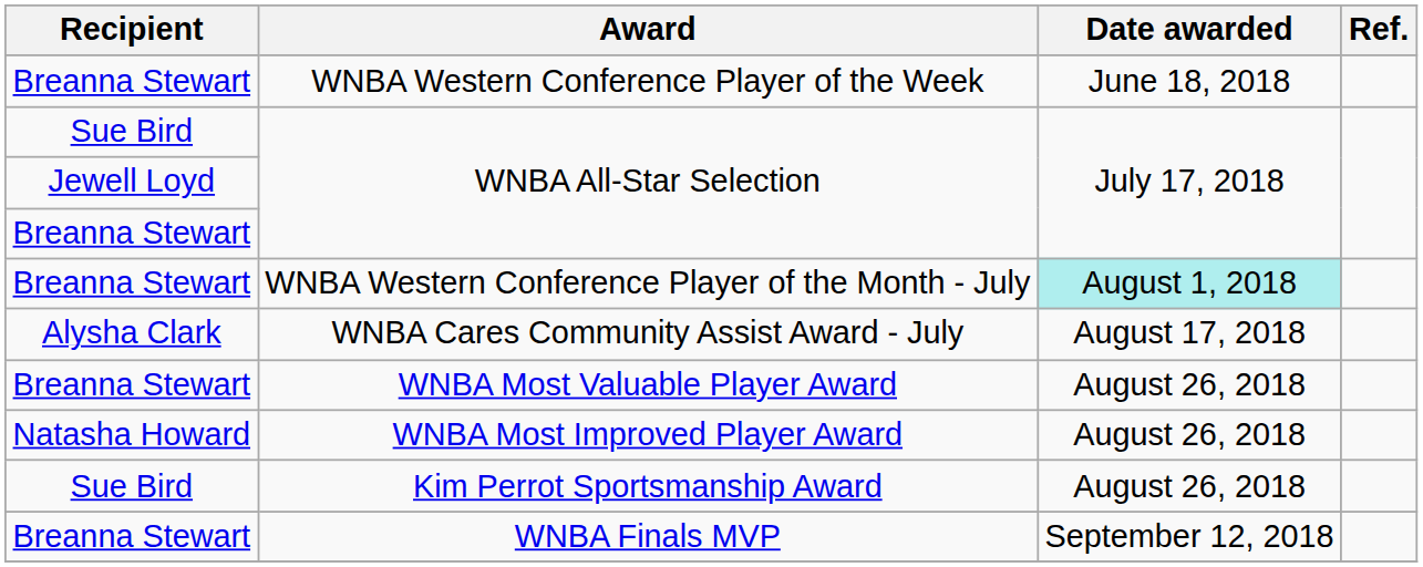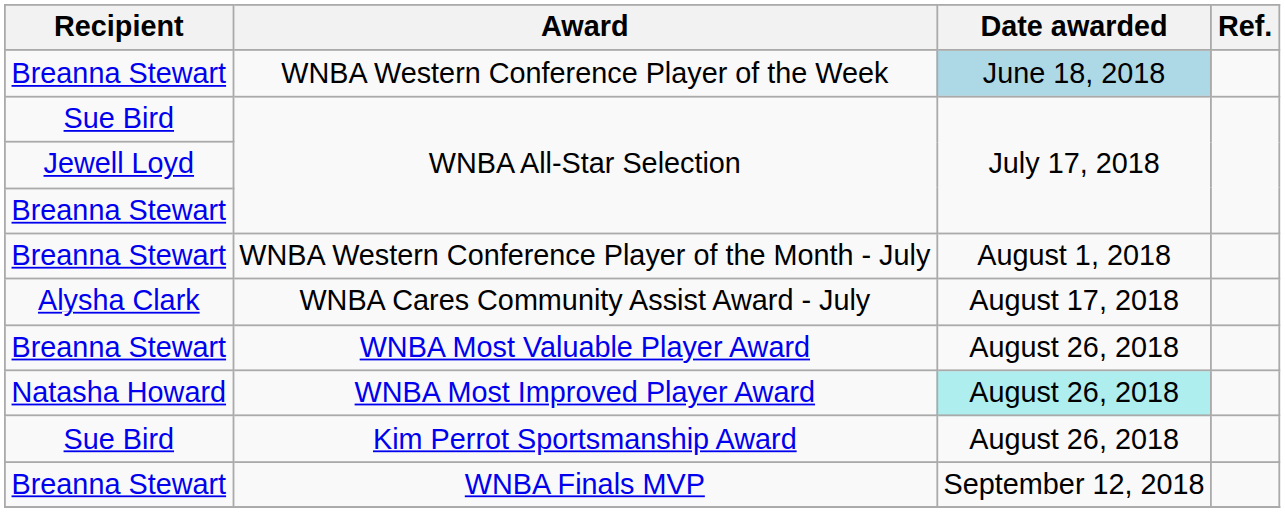WNBA Western Conference Player of the Week | Date awarded: no background -> lightblue background
WNBA Western Conference Player of the Month - July | Date awarded: paleturquoise background -> no background
WNBA Most Improved Player Award | Date awarded: no background -> paleturquoise background
